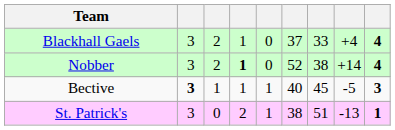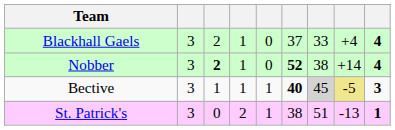Nobber | column 3: normal -> bold
Nobber | column 4: bold -> normal
Nobber | column 6: normal -> bold
Bective | column 2: bold -> normal
Bective | column 6: normal -> bold
Bective | column 7: no background -> lightgrey background
Bective | column 8: no background -> khaki background
